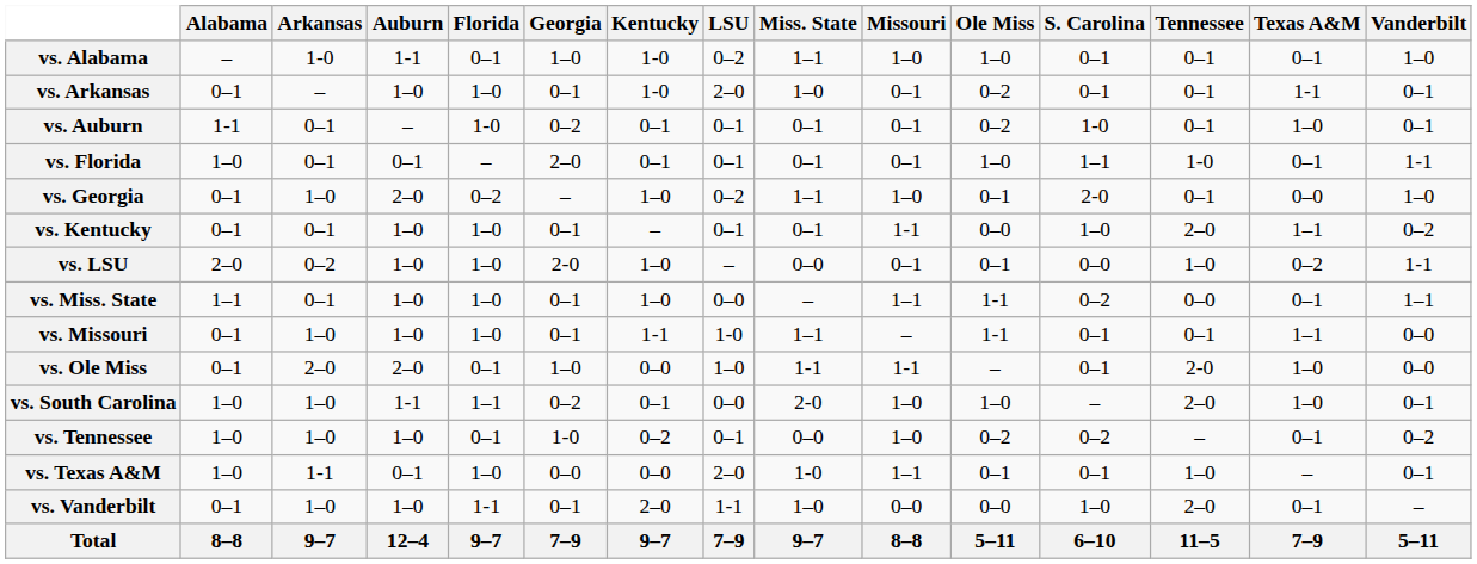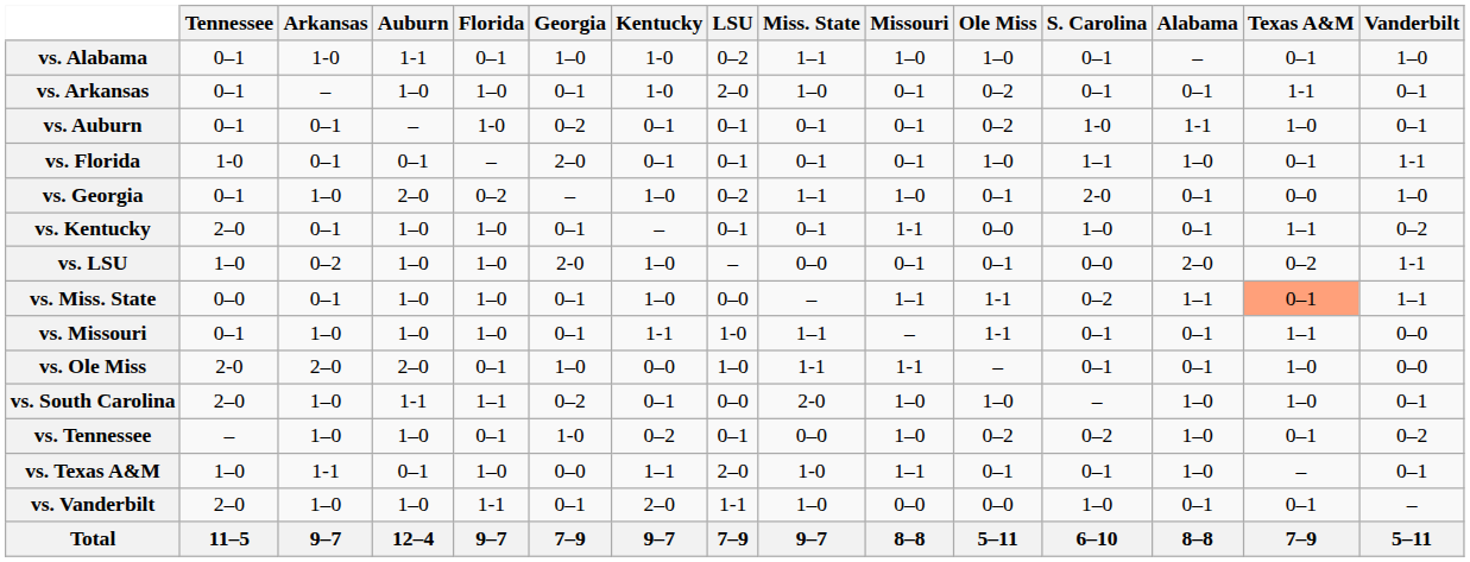columns swapped: Alabama <-> Tennessee
vs. Miss. State | Texas A&M: no background -> lightsalmon background
vs. Texas A&M | Kentucky: 0–0 -> 1–1
